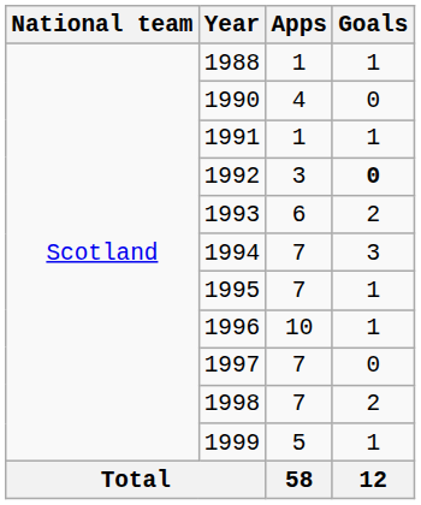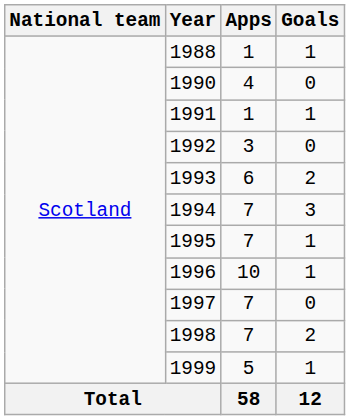1992 | Goals: bold -> normal
